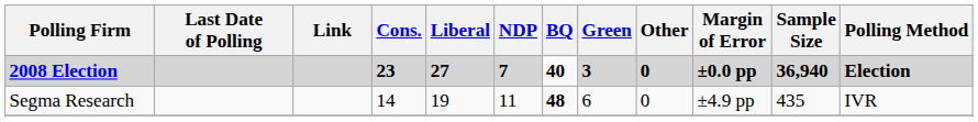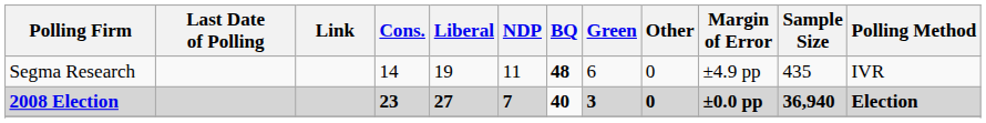rows swapped: Segma Research <-> 2008 Election
